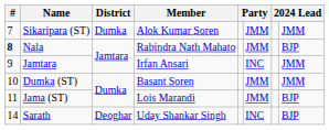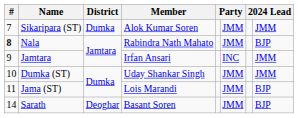Dumka (ST) | Member: Basant Soren -> Uday Shankar Singh
Sarath | Member: Uday Shankar Singh -> Basant Soren
Sarath | column 6: INC -> JMM
